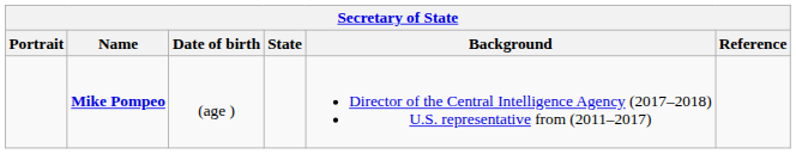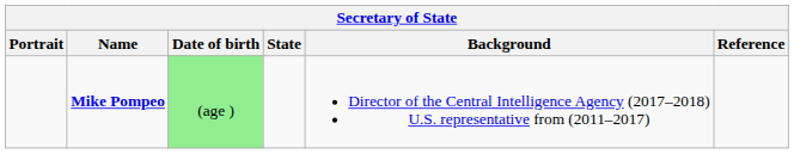Mike Pompeo | Date of birth: no background -> lightgreen background
